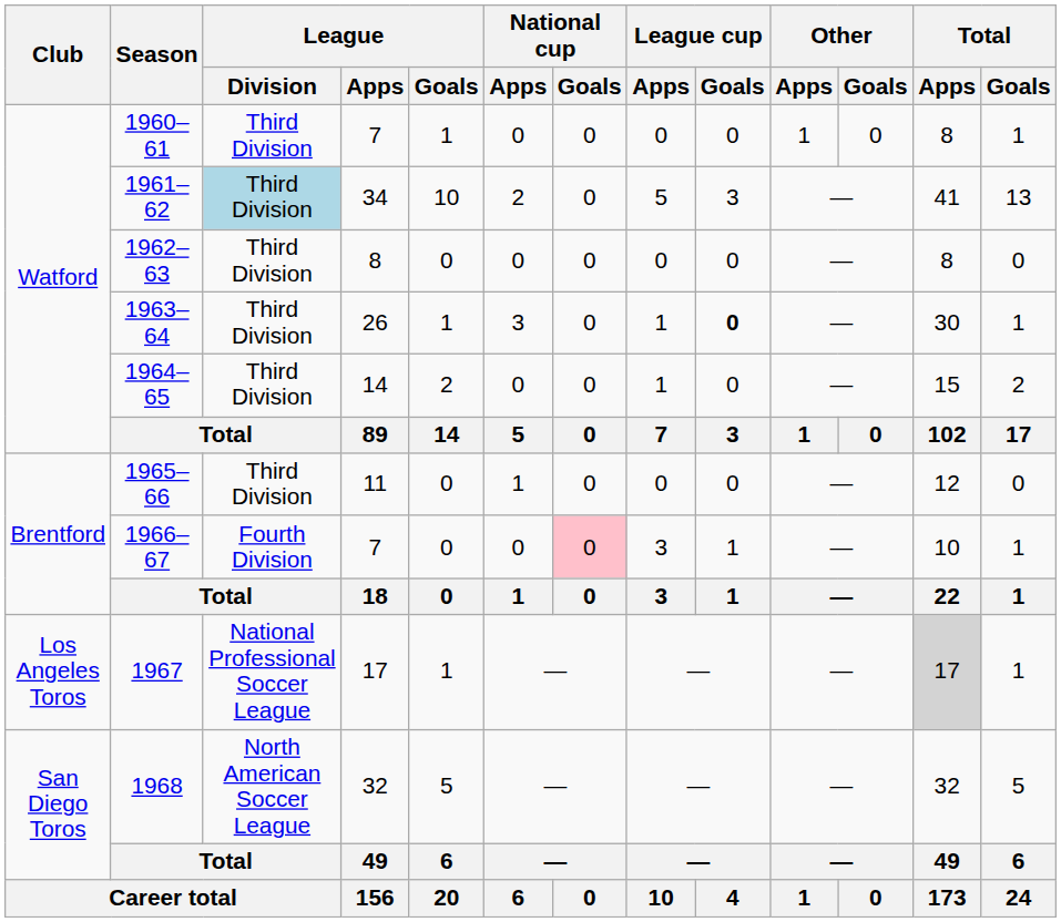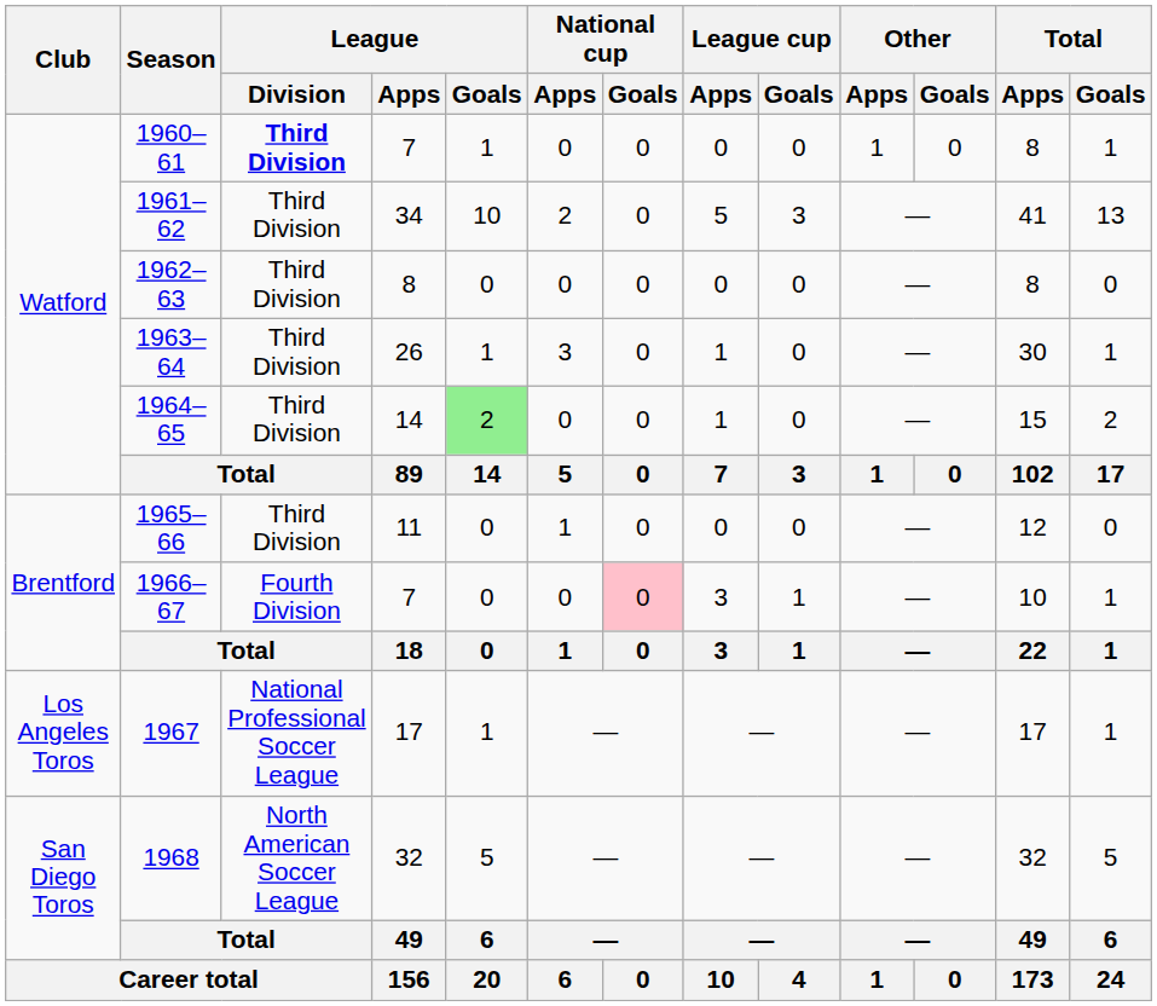1960–61 | League / Division: normal -> bold
1961–62 | League / Division: lightblue background -> no background
1963–64 | League cup / Goals: bold -> normal
1964–65 | League / Goals: no background -> lightgreen background
1967 | Total / Apps: lightgrey background -> no background
